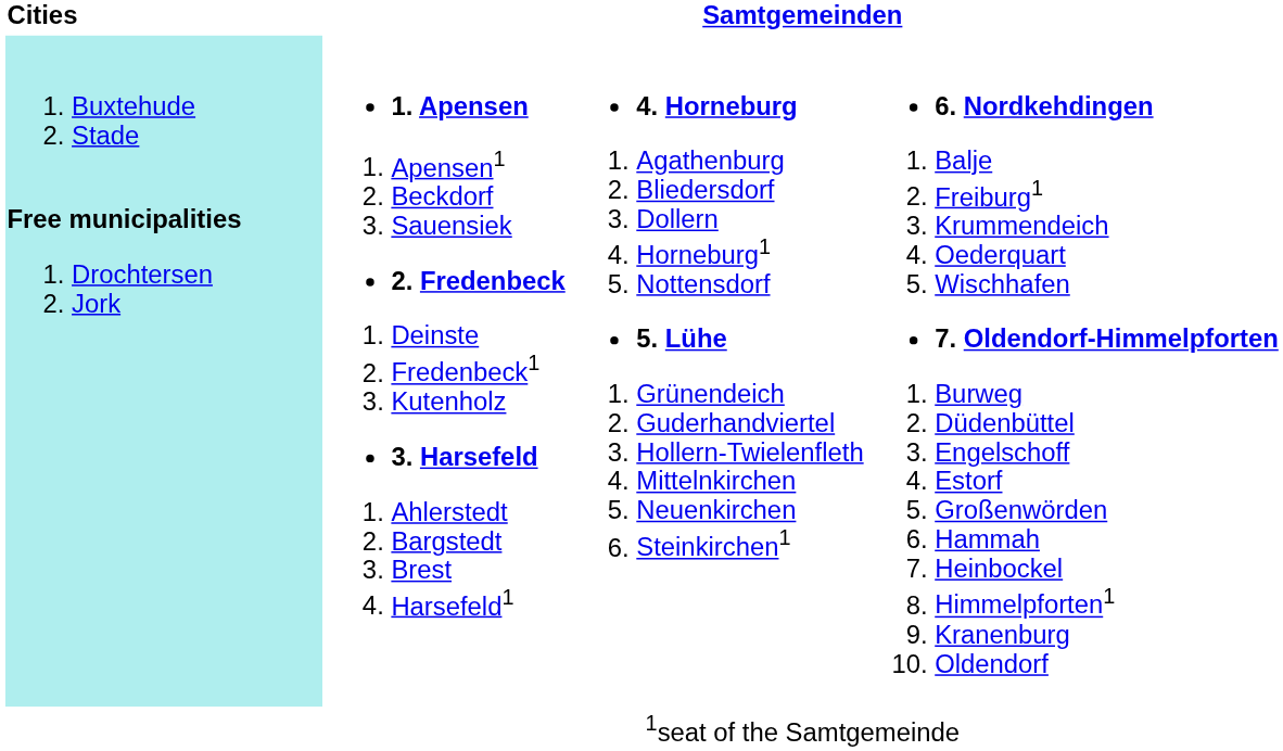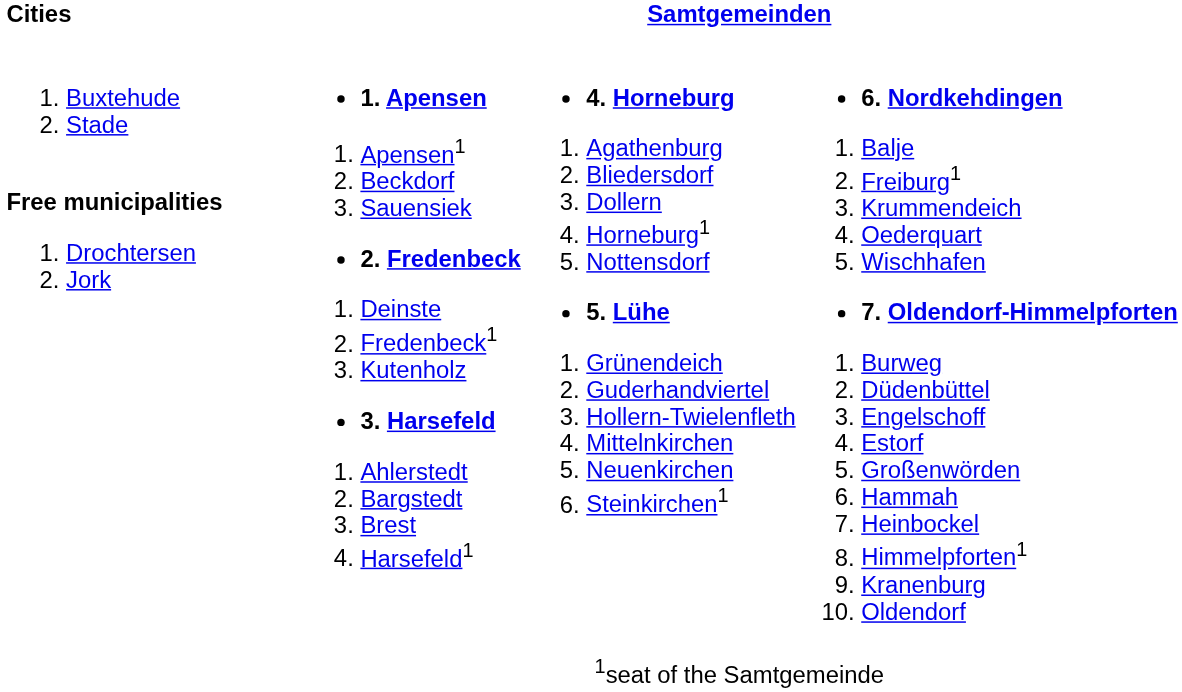Buxtehude Stade Free municipalities Drochtersen Jork | Cities: paleturquoise background -> no background
